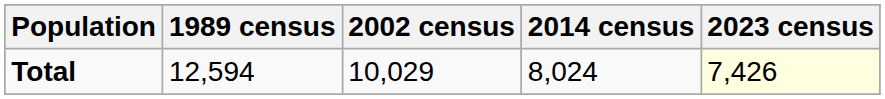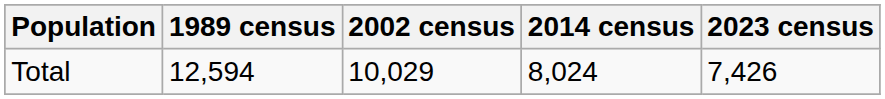row 2 | Population: bold -> normal
row 2 | 2023 census: lightyellow background -> no background
